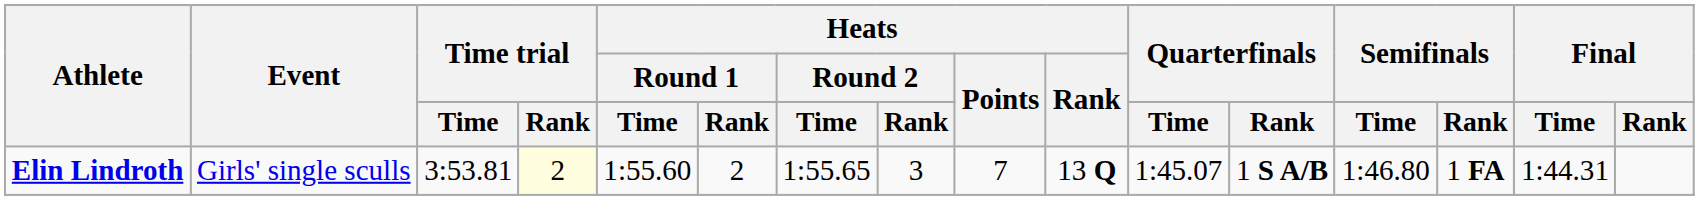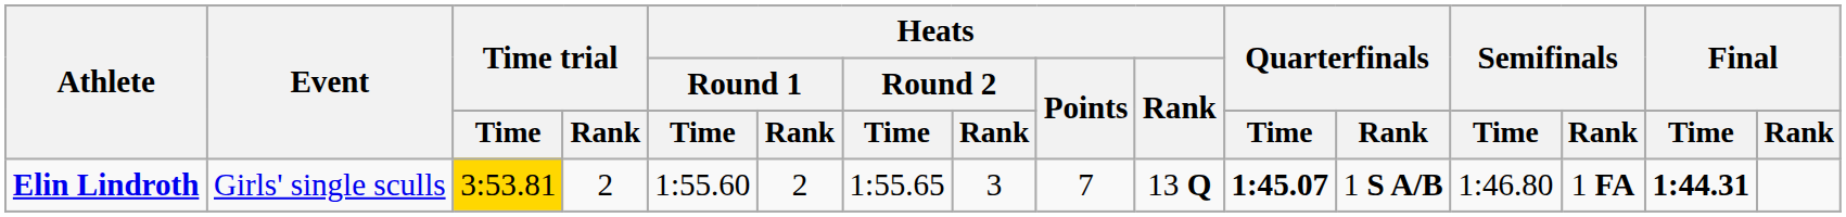Elin Lindroth | Time trial / Time: no background -> gold background
Elin Lindroth | Time trial / Rank: lightyellow background -> no background
Elin Lindroth | Quarterfinals / Time: normal -> bold
Elin Lindroth | Final / Time: normal -> bold
